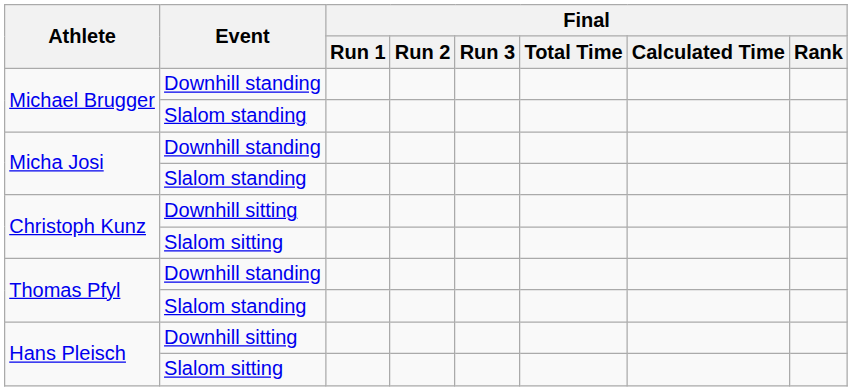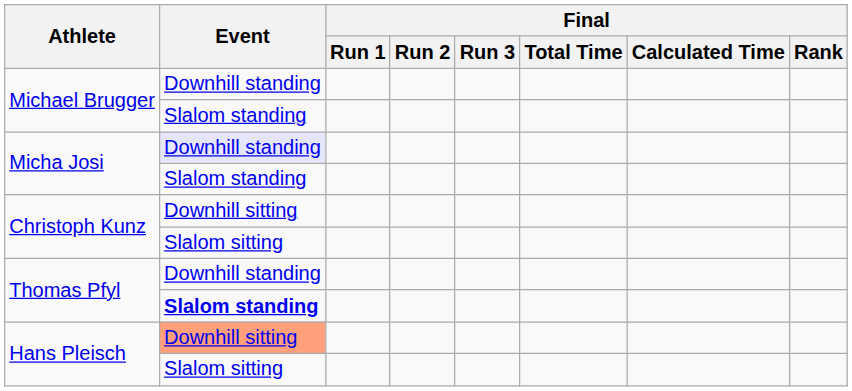Micha Josi / Downhill standing | Event: no background -> lavender background
Thomas Pfyl / Slalom standing | Event: normal -> bold
Hans Pleisch / Downhill sitting | Event: no background -> lightsalmon background
